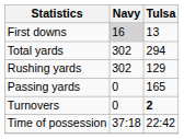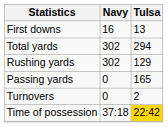First downs | Navy: lightgrey background -> no background
Turnovers | Tulsa: bold -> normal
Time of possession | Tulsa: no background -> gold background
